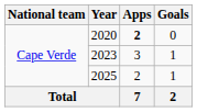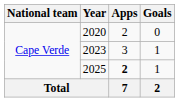2020 | Apps: bold -> normal
2025 | Apps: normal -> bold
